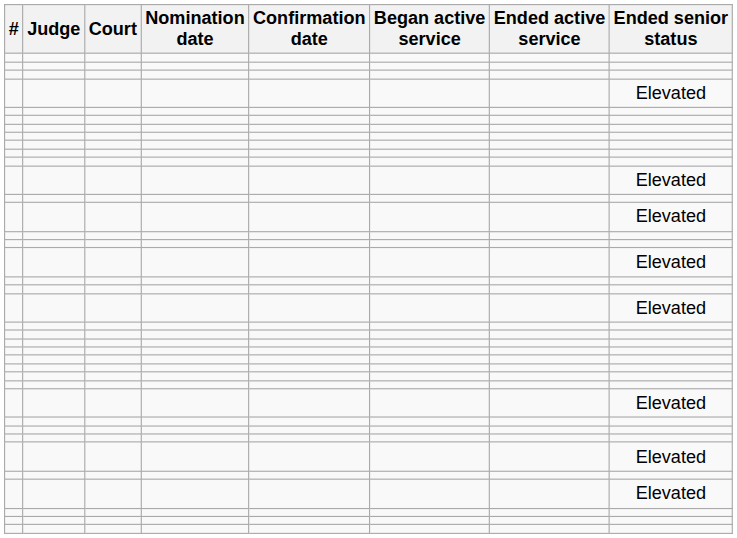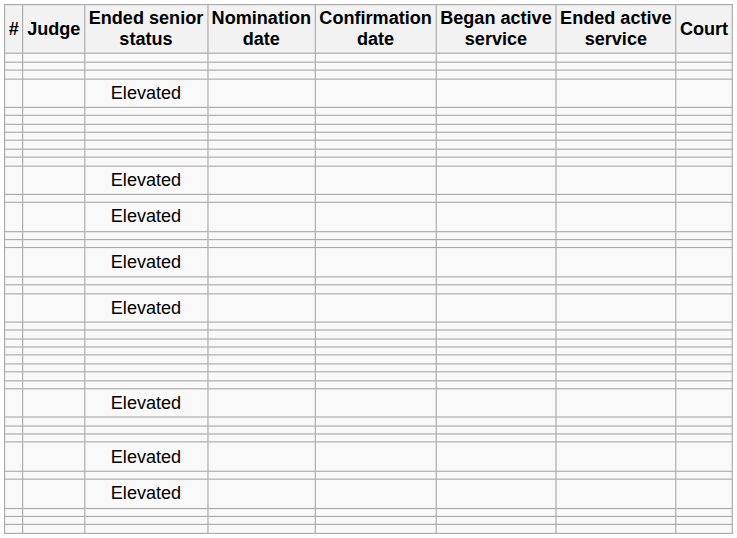columns swapped: Court <-> Ended senior status
